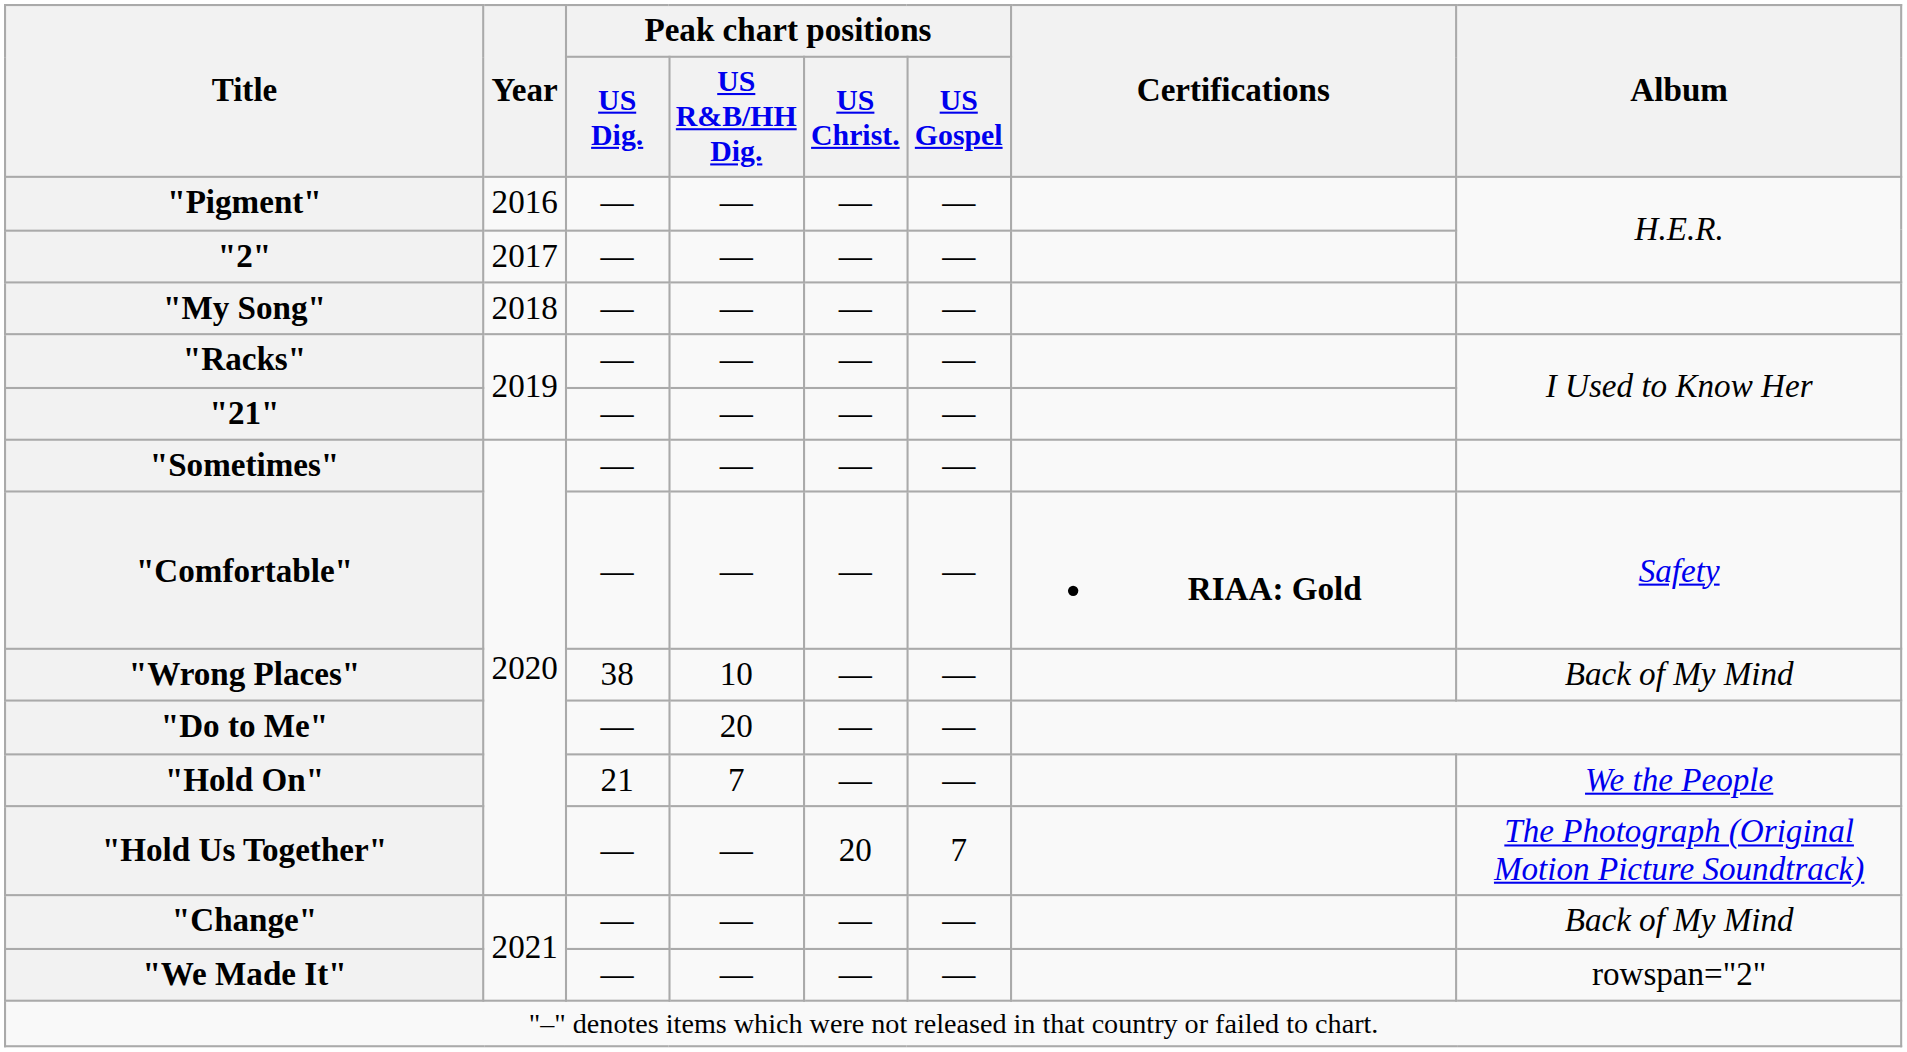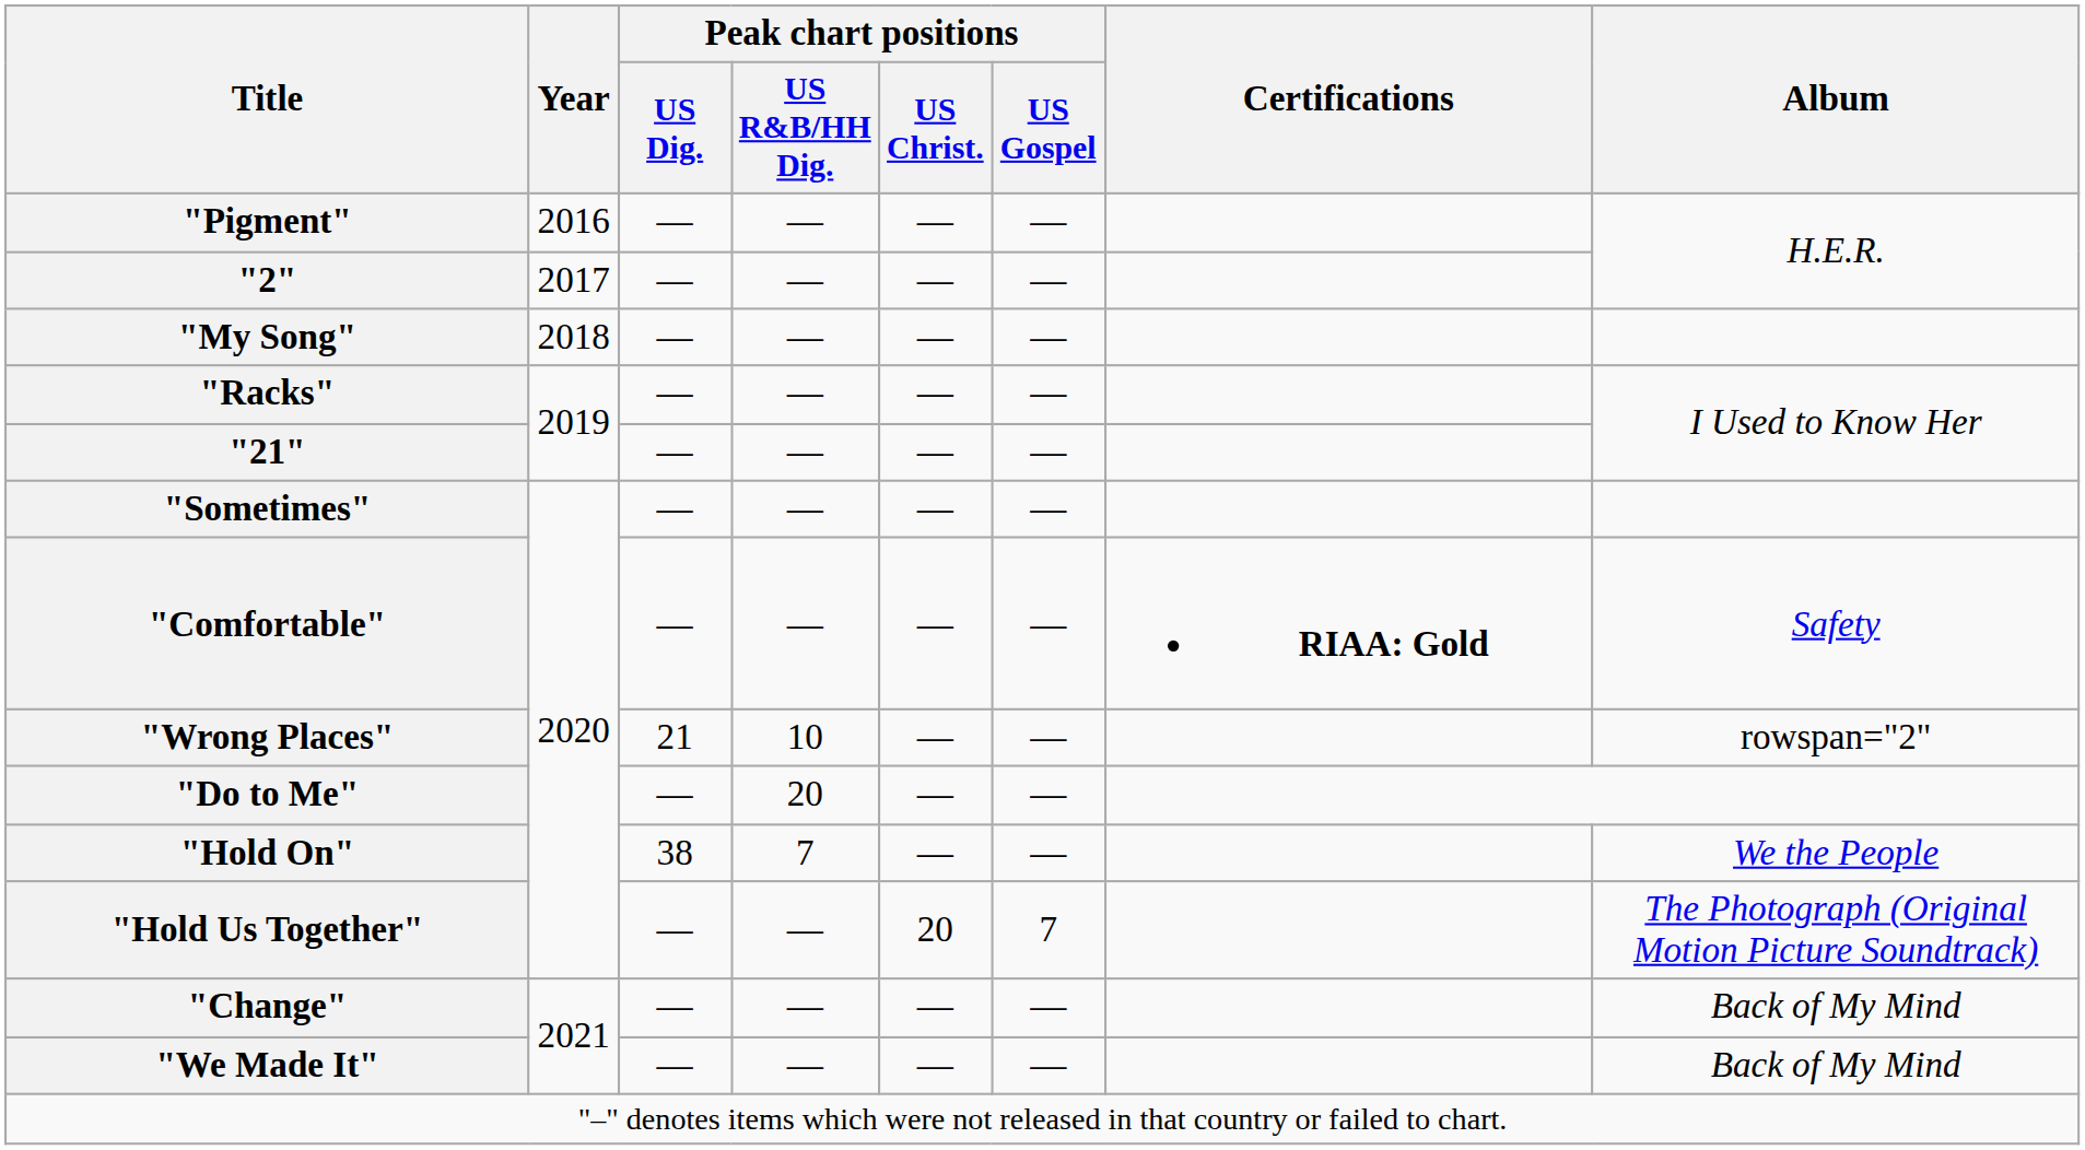"Wrong Places" | Peak chart positions / US Dig.: 38 -> 21
"Wrong Places" | Album: Back of My Mind -> rowspan="2"
"Hold On" | Peak chart positions / US Dig.: 21 -> 38
"We Made It" | Album: rowspan="2" -> Back of My Mind
